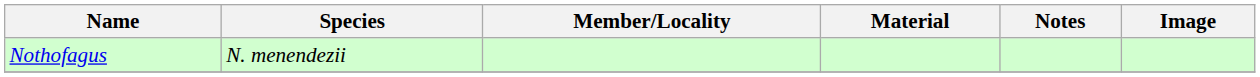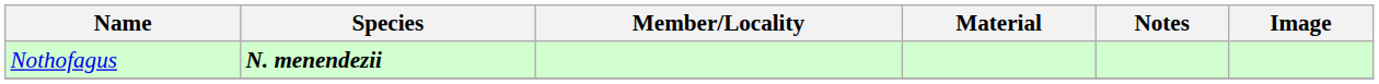Nothofagus | Species: normal -> bold
